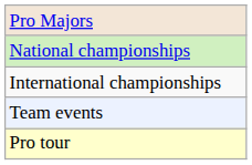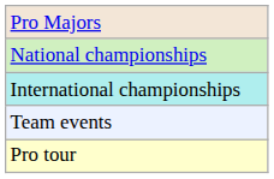row 3 | column 1: no background -> paleturquoise background
